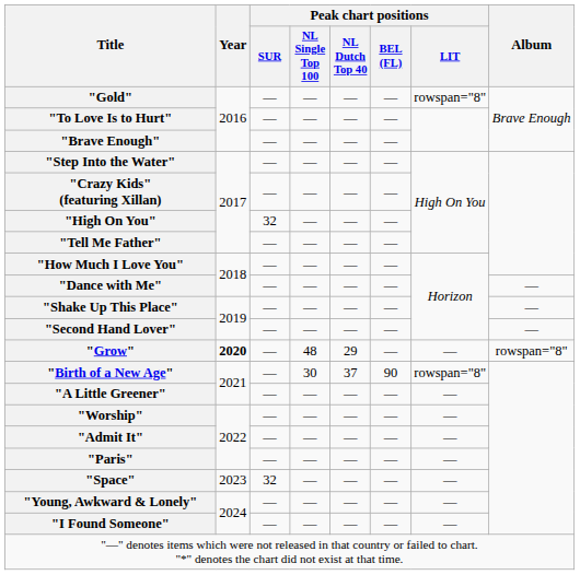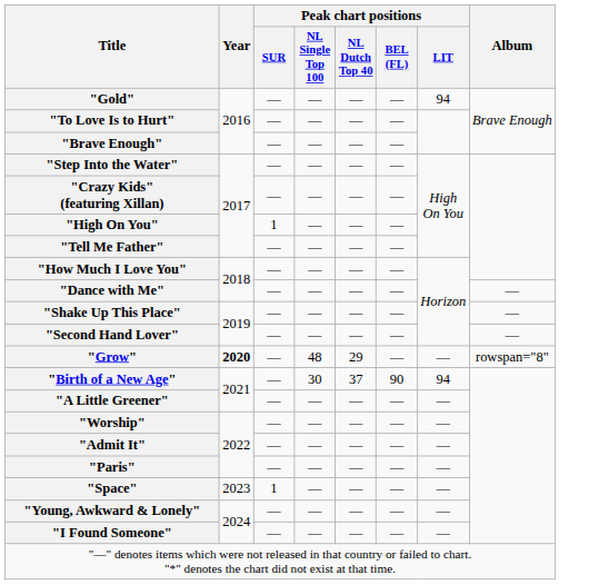"Gold" | Peak chart positions / LIT: rowspan="8" -> 94
"High On You" | Peak chart positions / SUR: 32 -> 1
"Birth of a New Age" | Peak chart positions / LIT: rowspan="8" -> 94
"Space" | Peak chart positions / SUR: 32 -> 1
